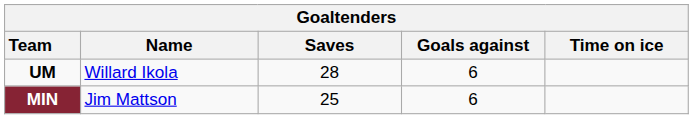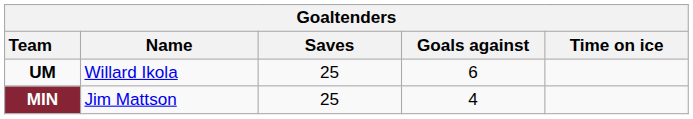UM | Saves: 28 -> 25
MIN | Goals against: 6 -> 4
